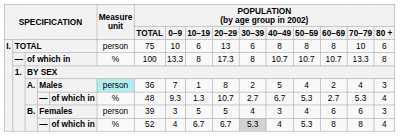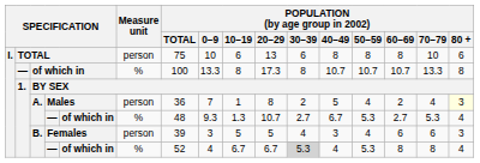Males | Measure unit: paleturquoise background -> no background
Males | POPULATION (by age group in 2002) / 80 +: no background -> lightyellow background
